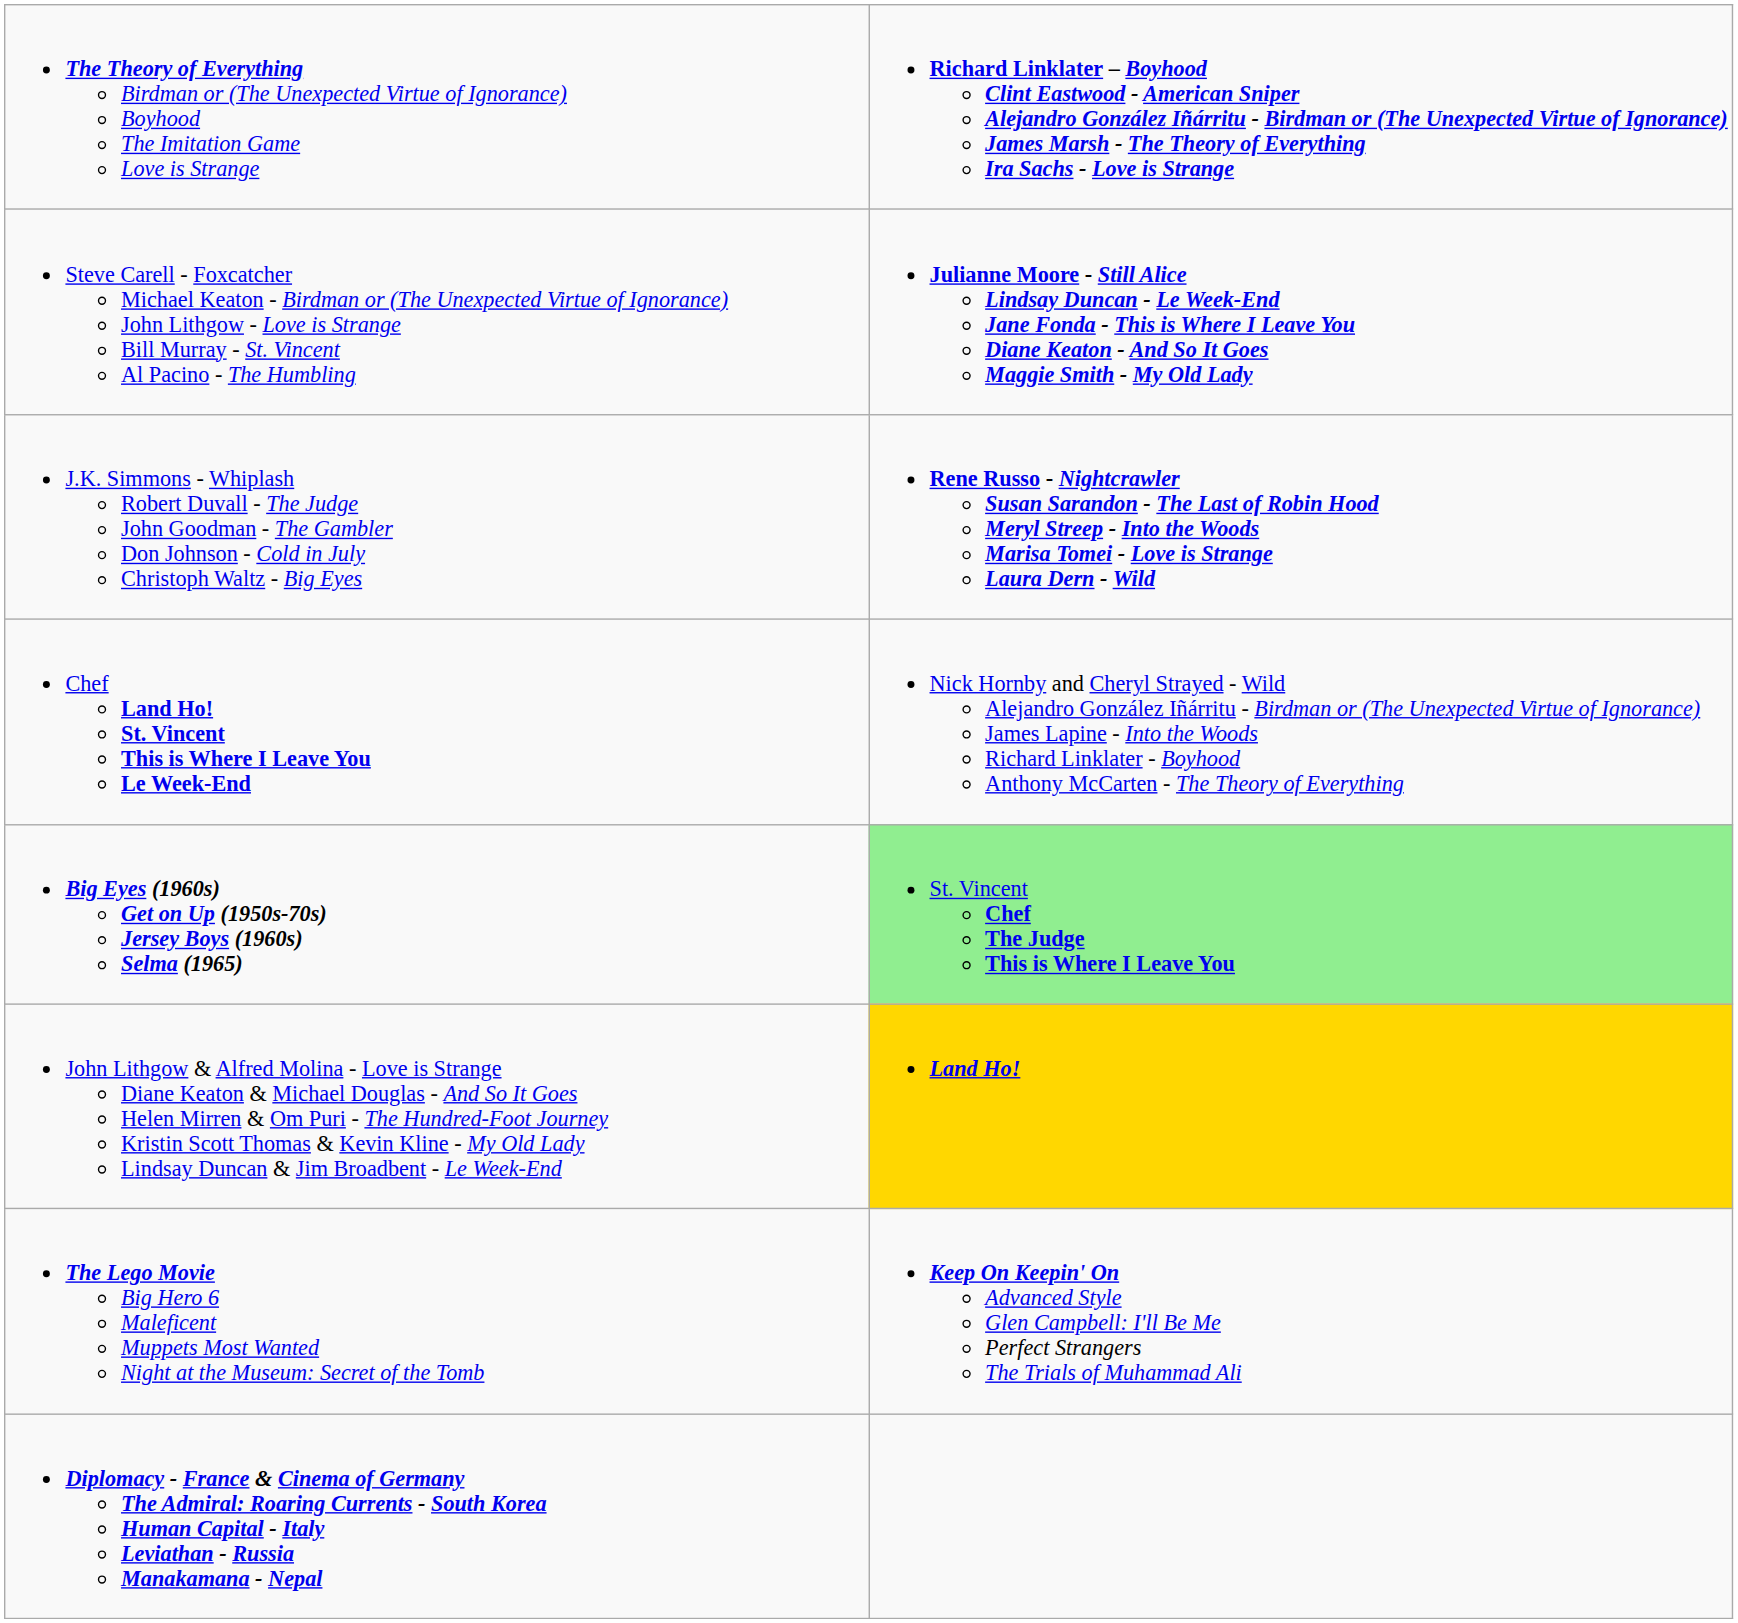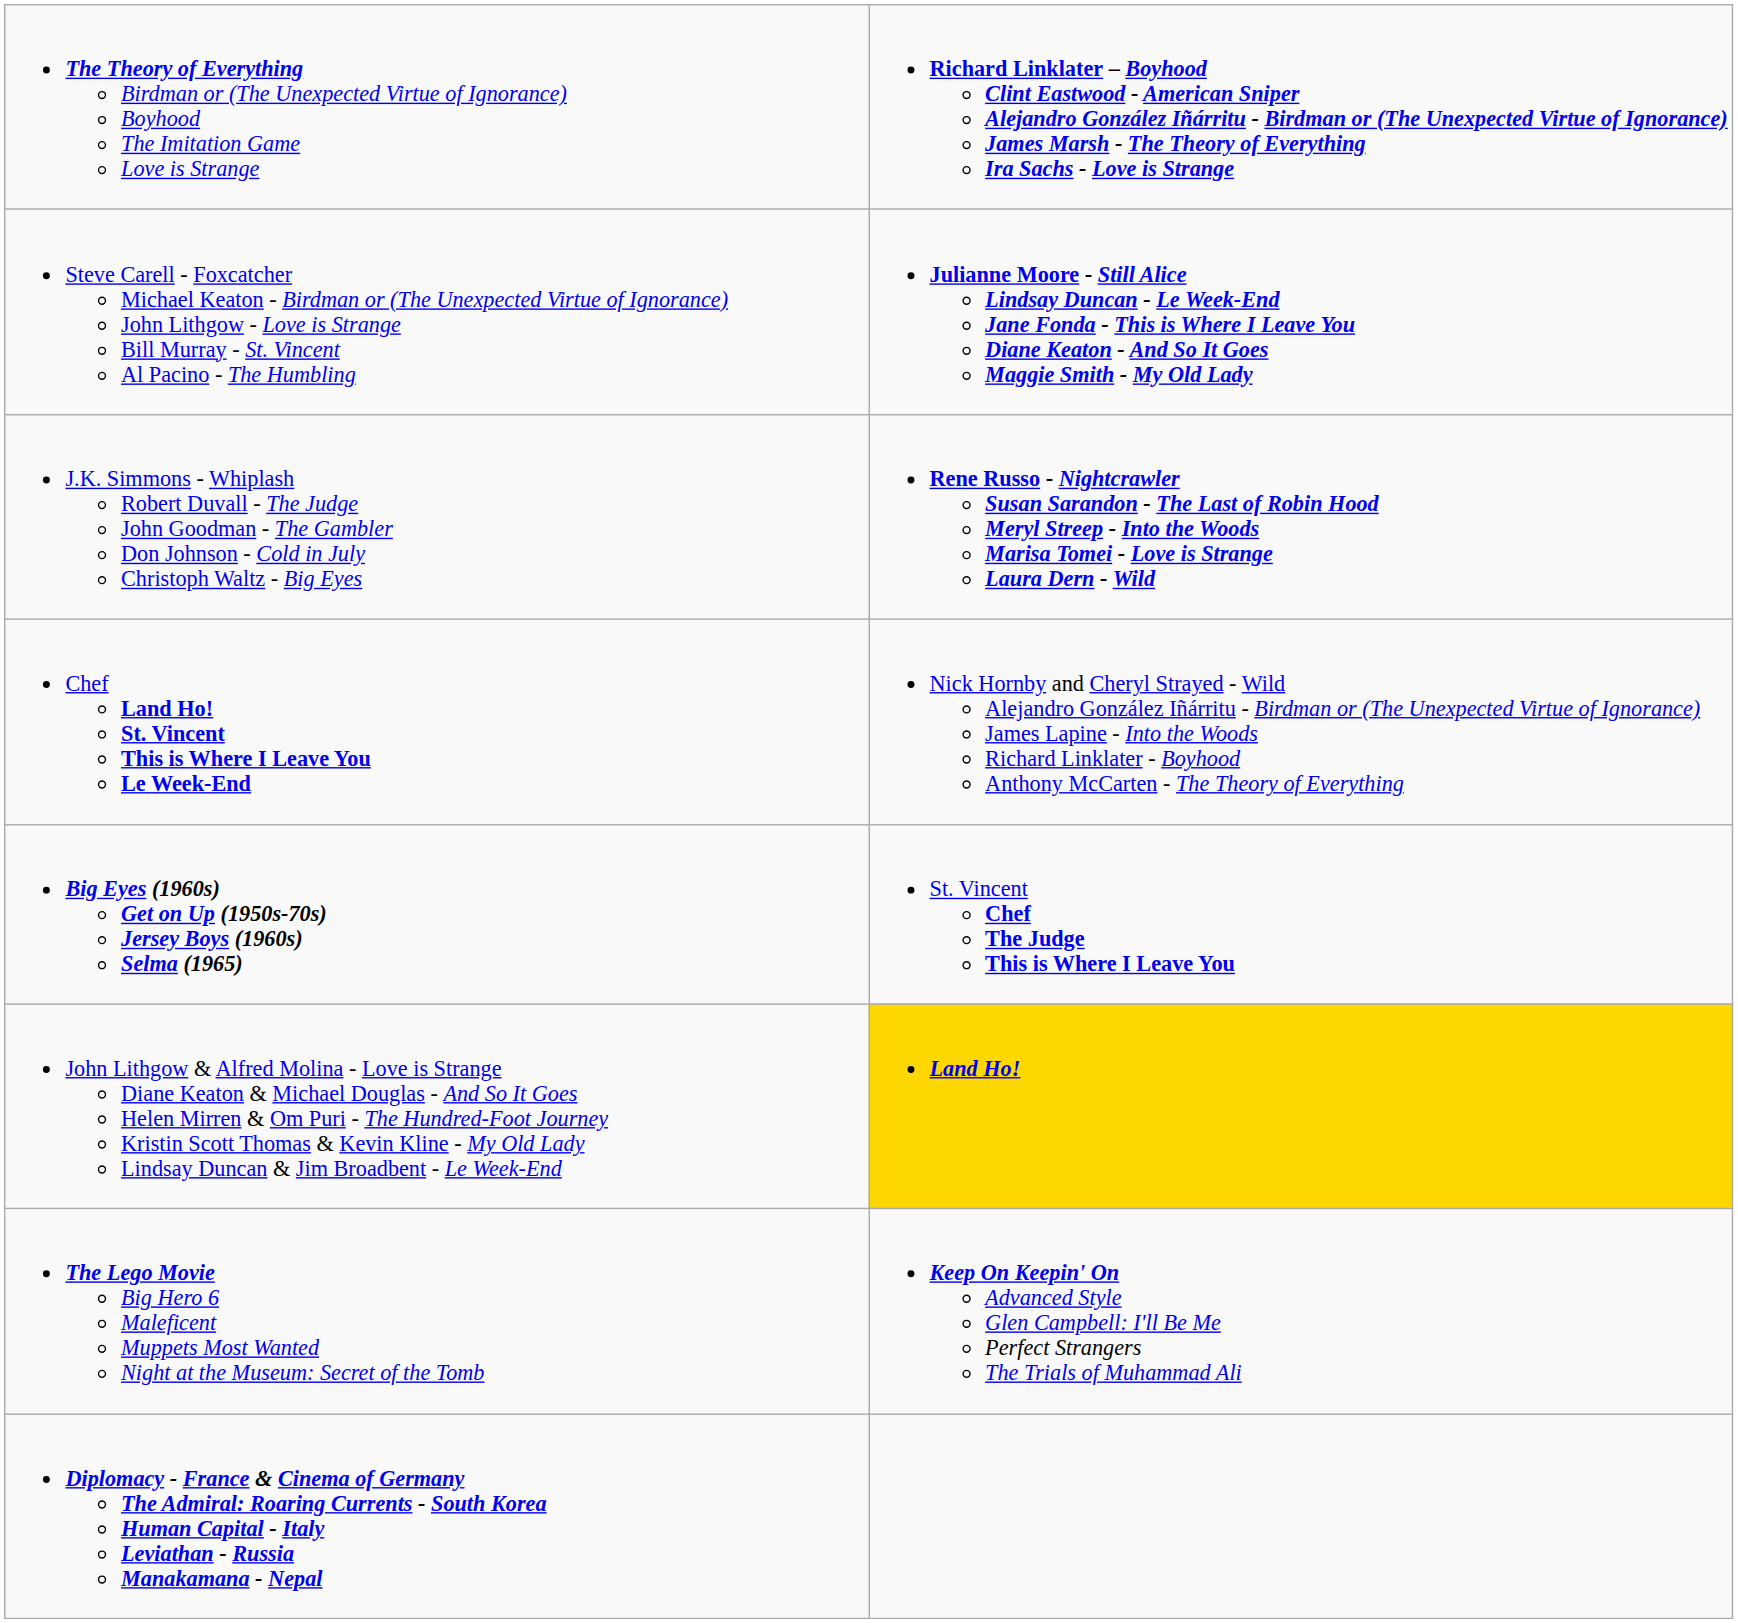row 5 | column 2: lightgreen background -> no background
